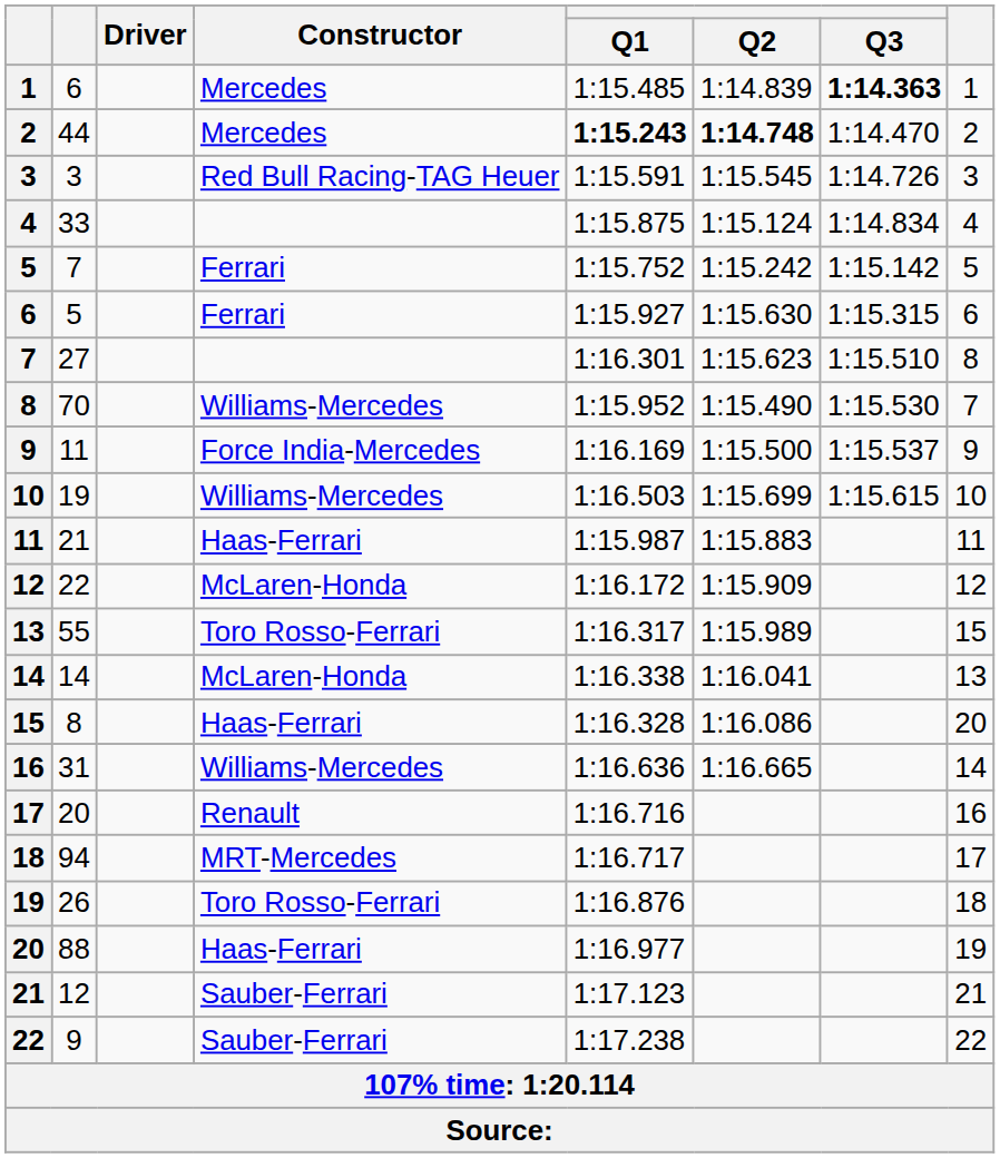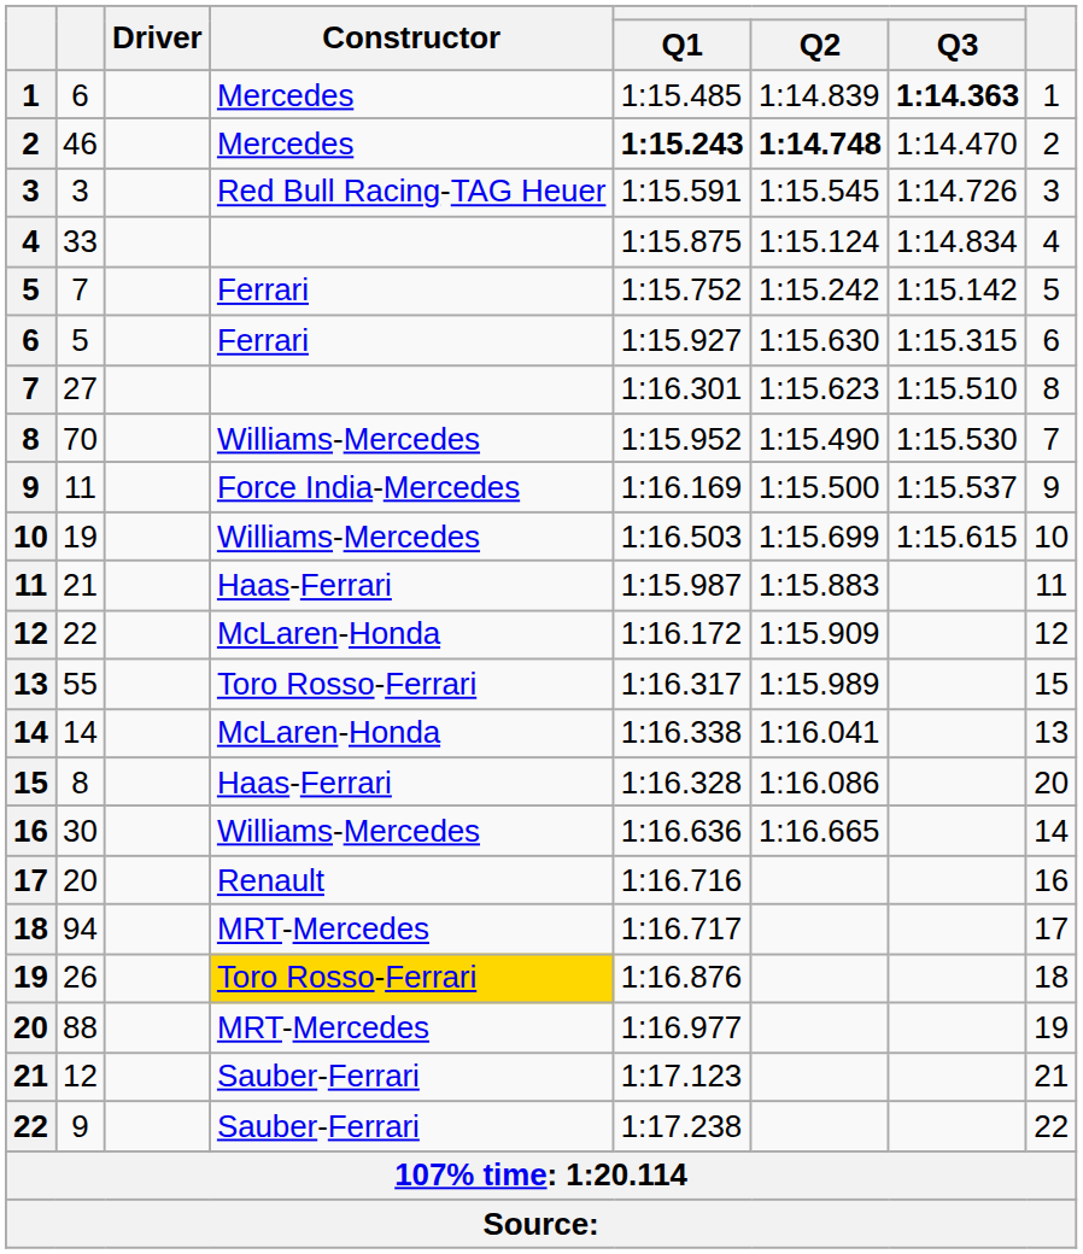row 4 | column 2: 44 -> 46
row 18 | column 2: 31 -> 30
row 21 | Constructor: no background -> gold background
row 22 | Constructor: Haas-Ferrari -> MRT-Mercedes
